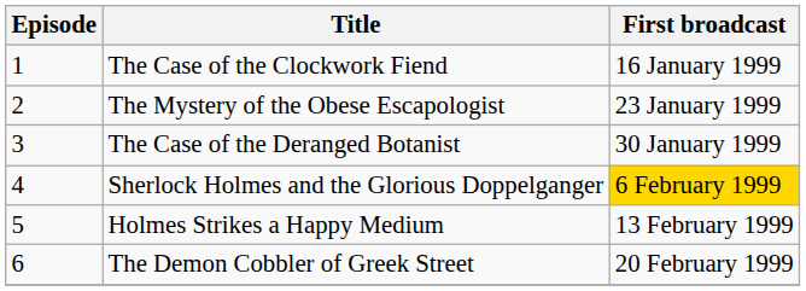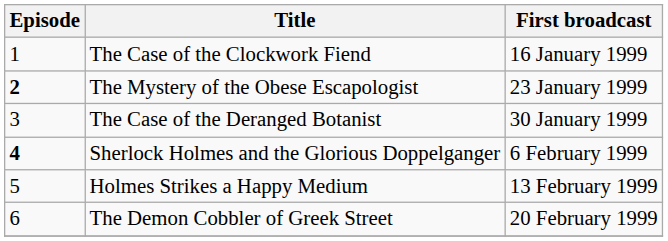The Mystery of the Obese Escapologist | Episode: normal -> bold
Sherlock Holmes and the Glorious Doppelganger | Episode: normal -> bold
Sherlock Holmes and the Glorious Doppelganger | First broadcast: gold background -> no background
